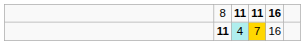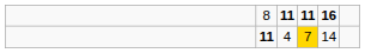row 2 | column 3: paleturquoise background -> no background
row 2 | column 5: 16 -> 14
